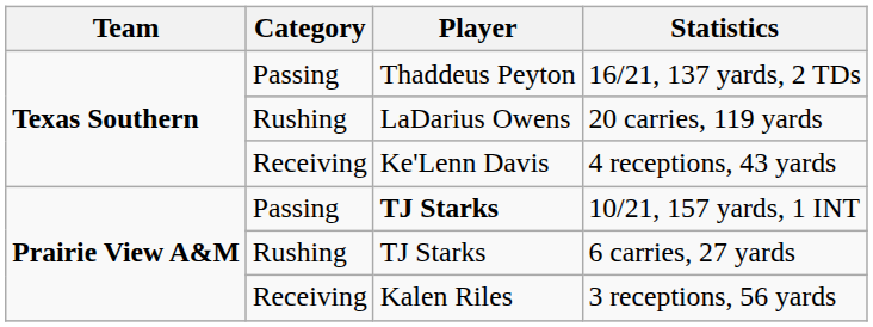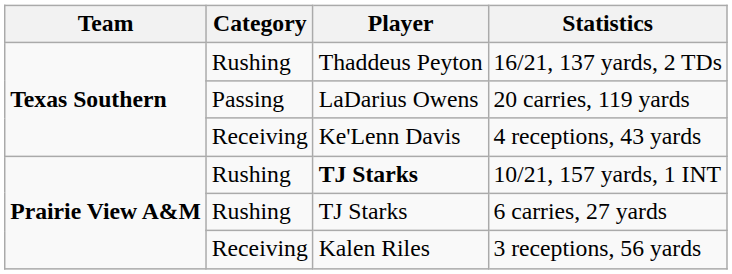16/21, 137 yards, 2 TDs | Category: Passing -> Rushing
20 carries, 119 yards | Category: Rushing -> Passing
10/21, 157 yards, 1 INT | Category: Passing -> Rushing
